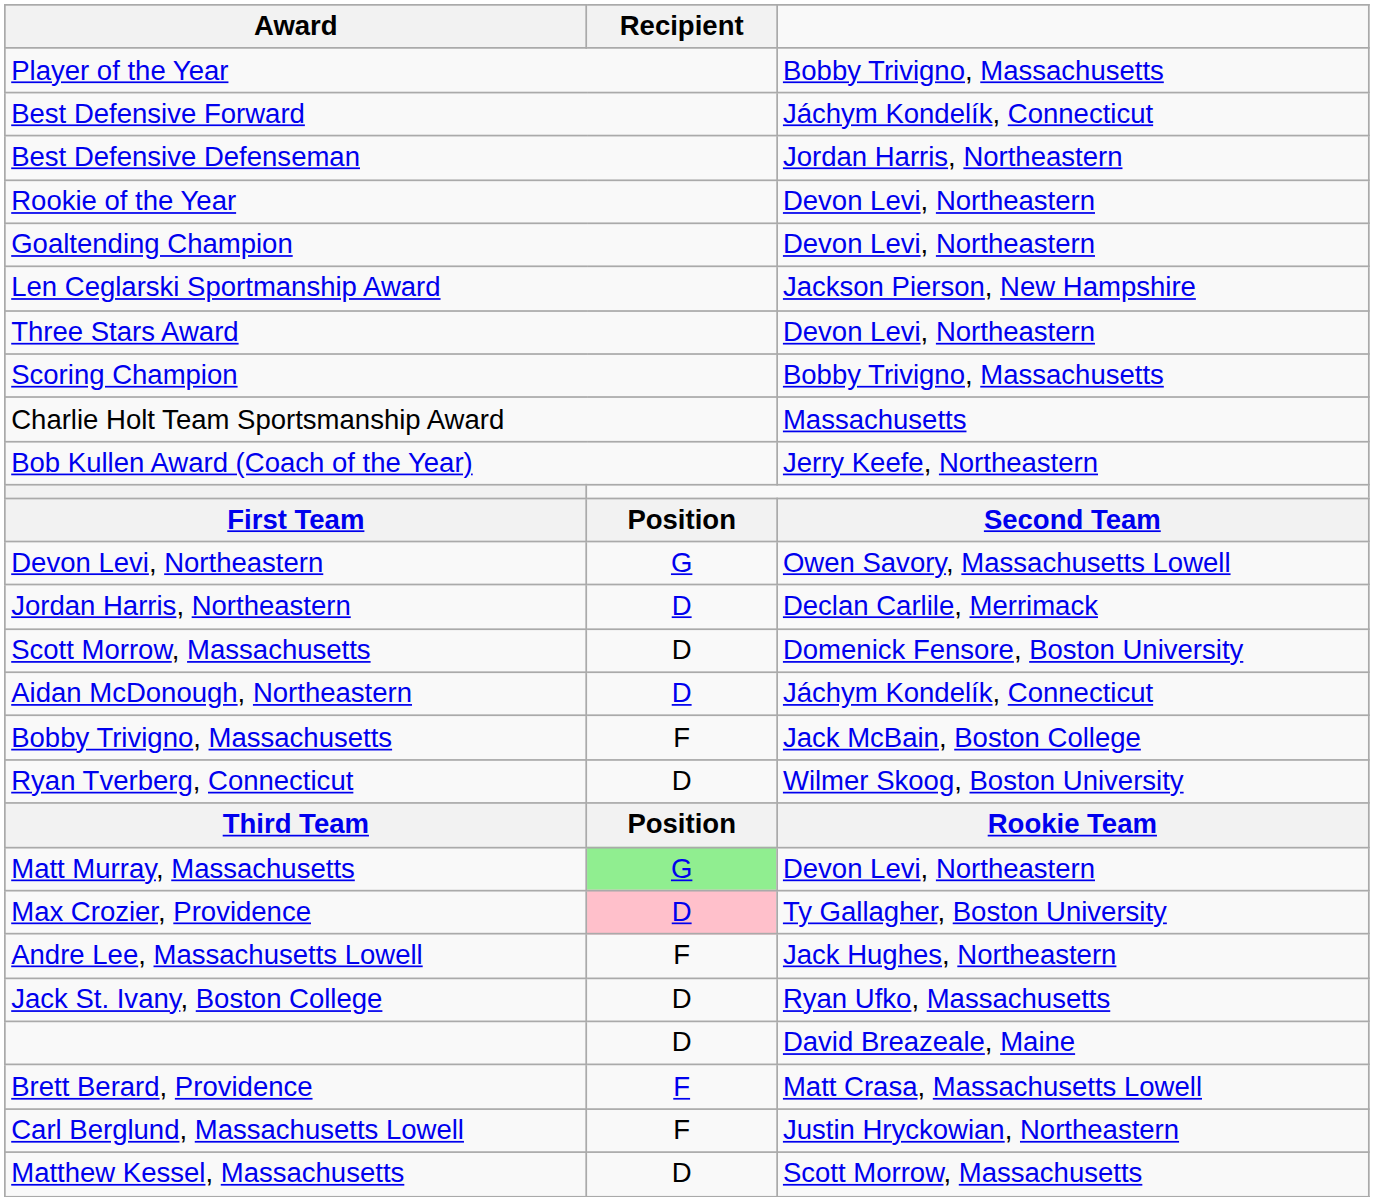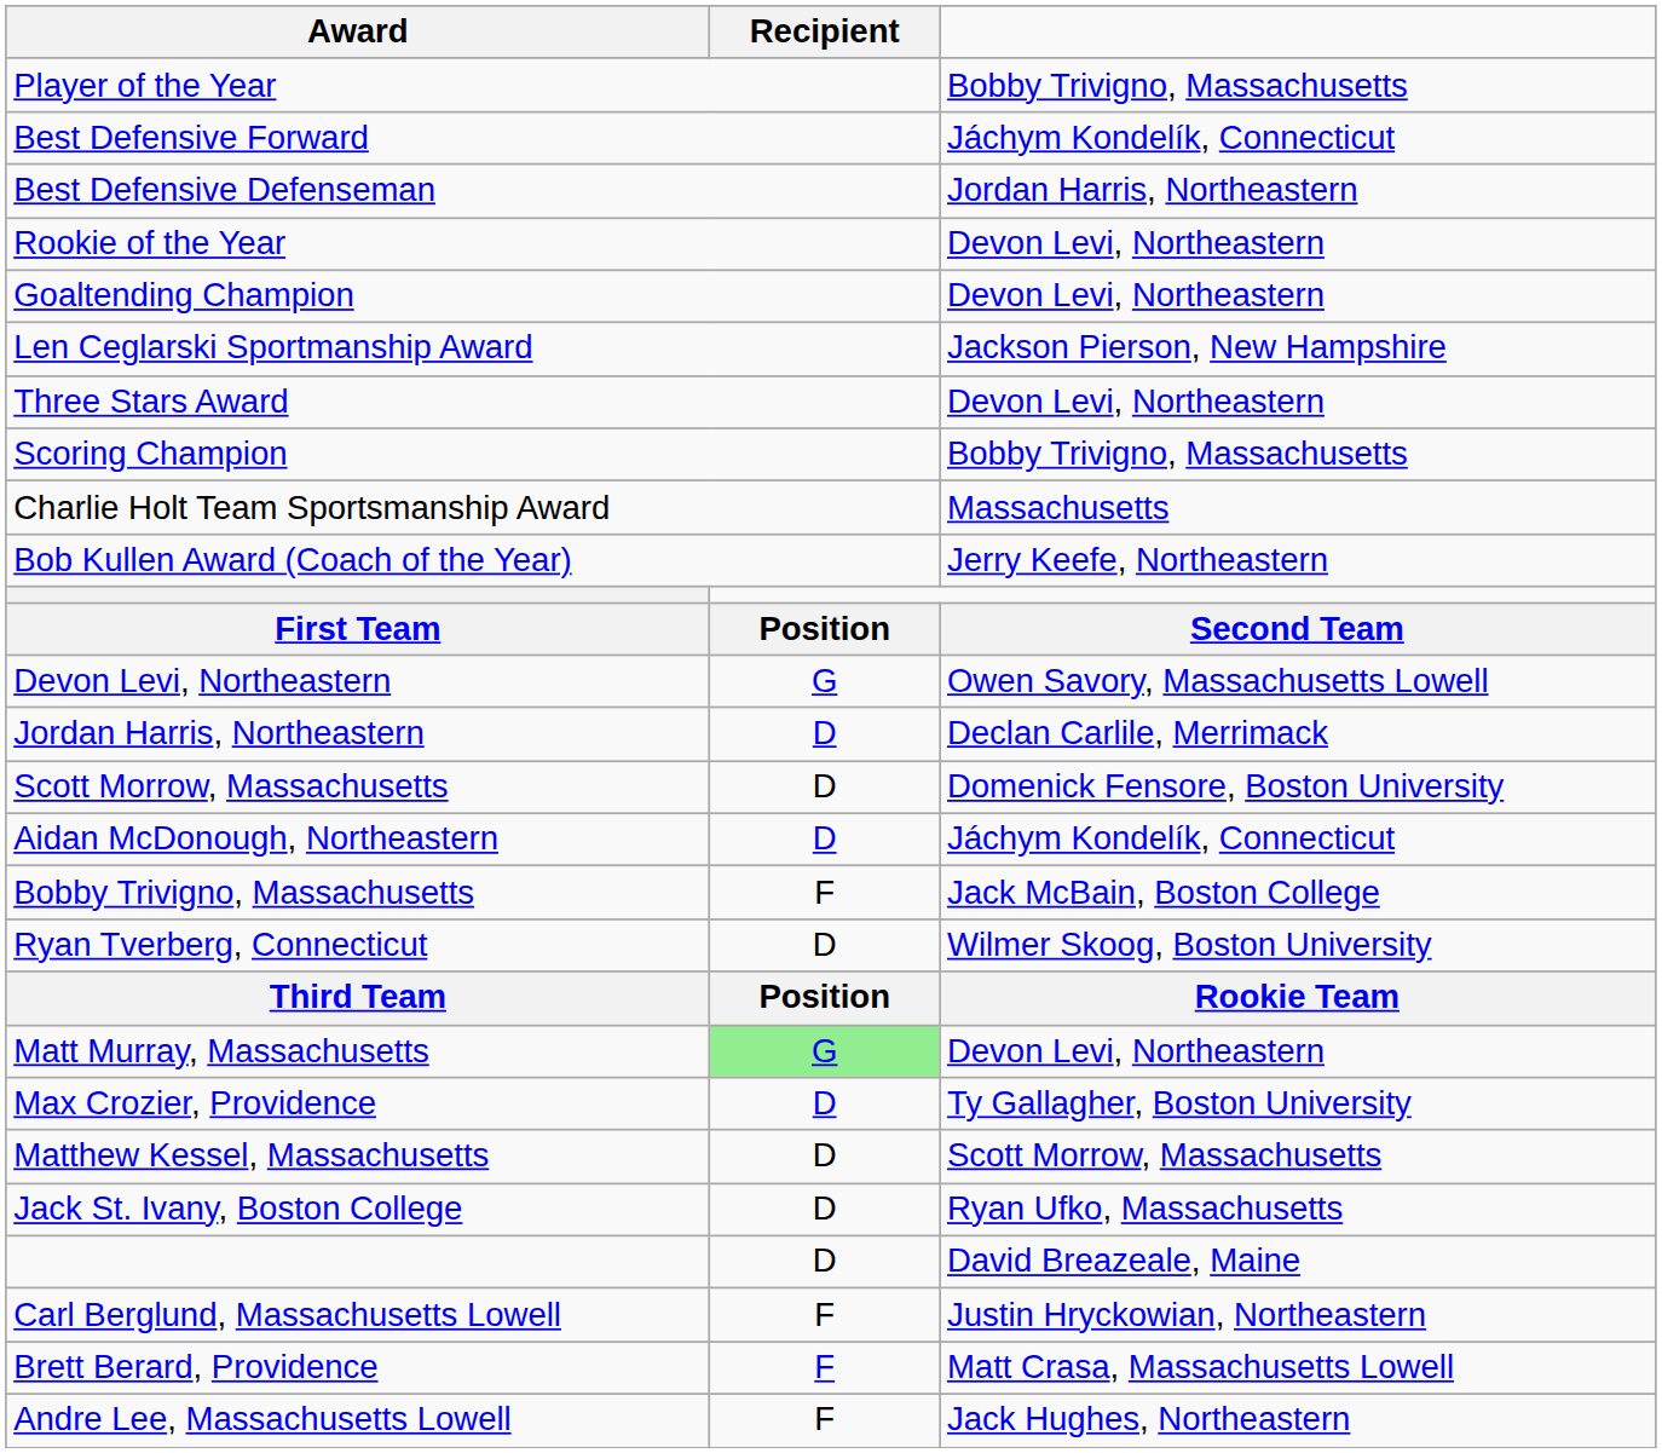Max Crozier, Providence | Recipient: pink background -> no background
rows swapped: Matthew Kessel, Massachusetts <-> Andre Lee, Massachusetts Lowell
rows swapped: Brett Berard, Providence <-> Carl Berglund, Massachusetts Lowell
